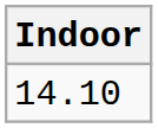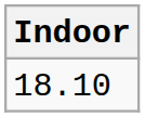row 2 | column 1: 14.10 -> 18.10
